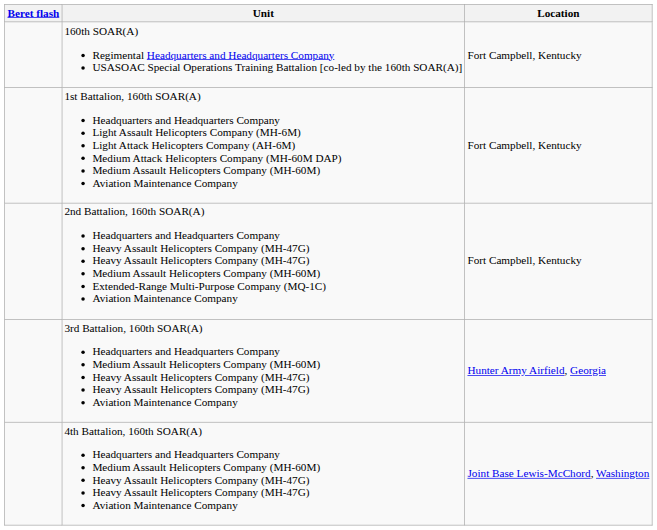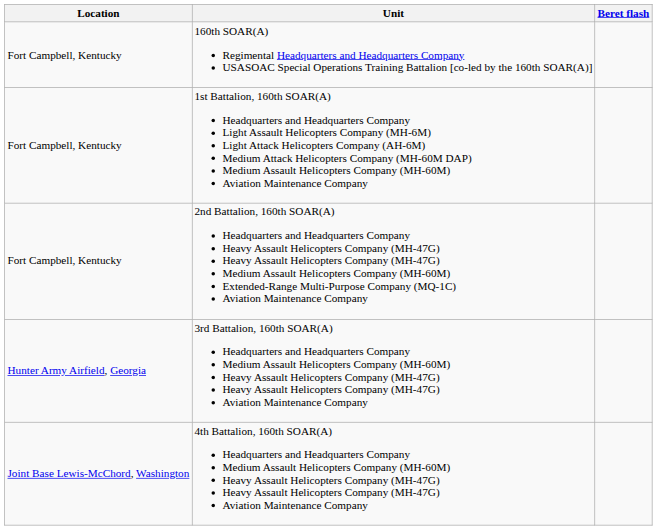columns swapped: Beret flash <-> Location
